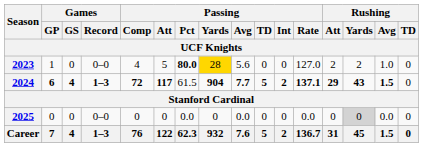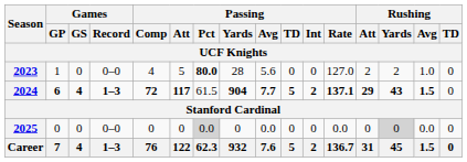2023 | Passing / Yards: gold background -> no background
2025 | Passing / Pct: no background -> lightgrey background
